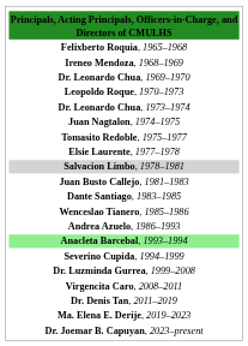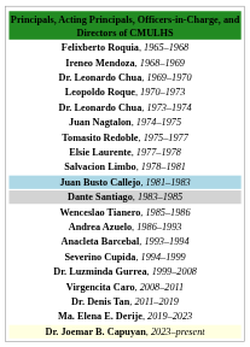row 10 | column 1: lightgrey background -> no background
row 11 | column 1: no background -> lightblue background
row 12 | column 1: no background -> lightgrey background
row 15 | column 1: lightgreen background -> no background
row 21 | column 1: no background -> lightyellow background
